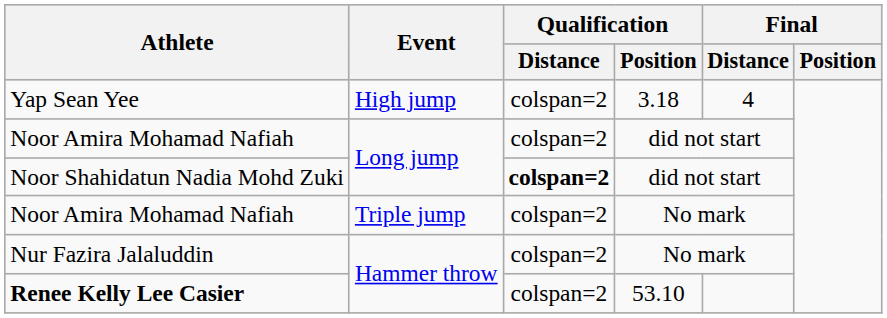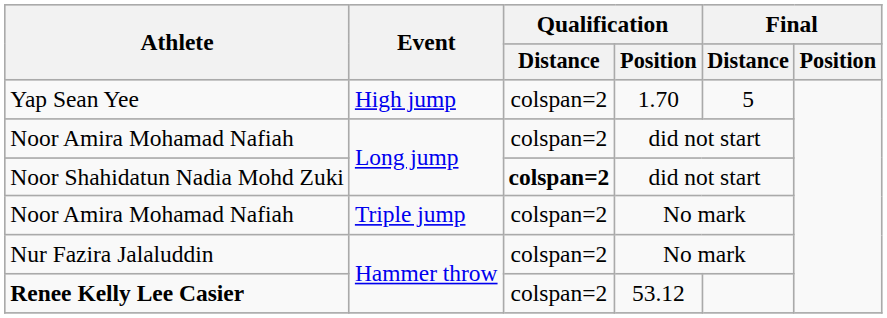Yap Sean Yee | Qualification / Position: 3.18 -> 1.70
Yap Sean Yee | Final / Distance: 4 -> 5
Renee Kelly Lee Casier | Qualification / Position: 53.10 -> 53.12
